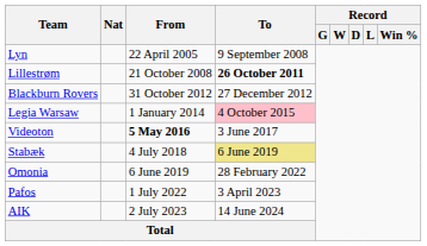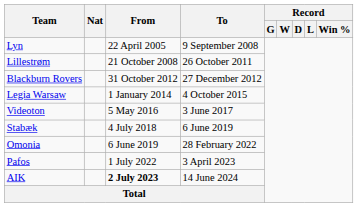Lillestrøm | To: bold -> normal
Legia Warsaw | To: pink background -> no background
Videoton | From: bold -> normal
Stabæk | To: khaki background -> no background
AIK | From: normal -> bold
